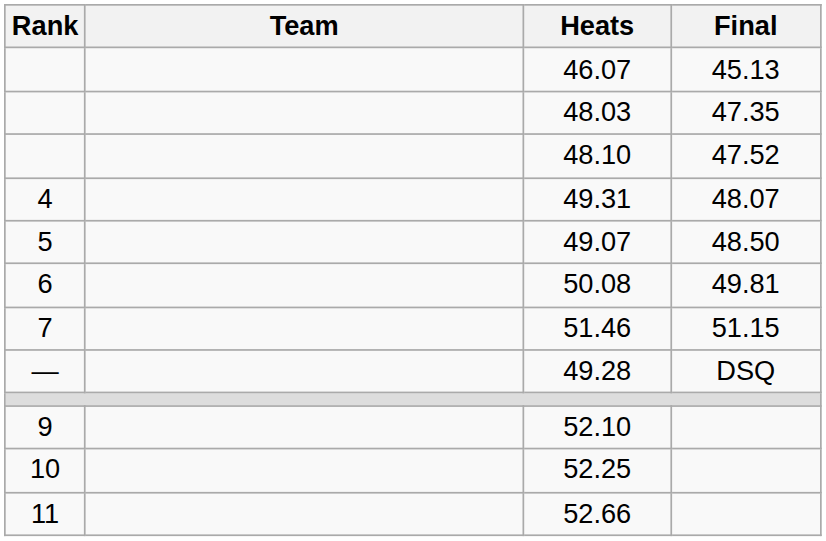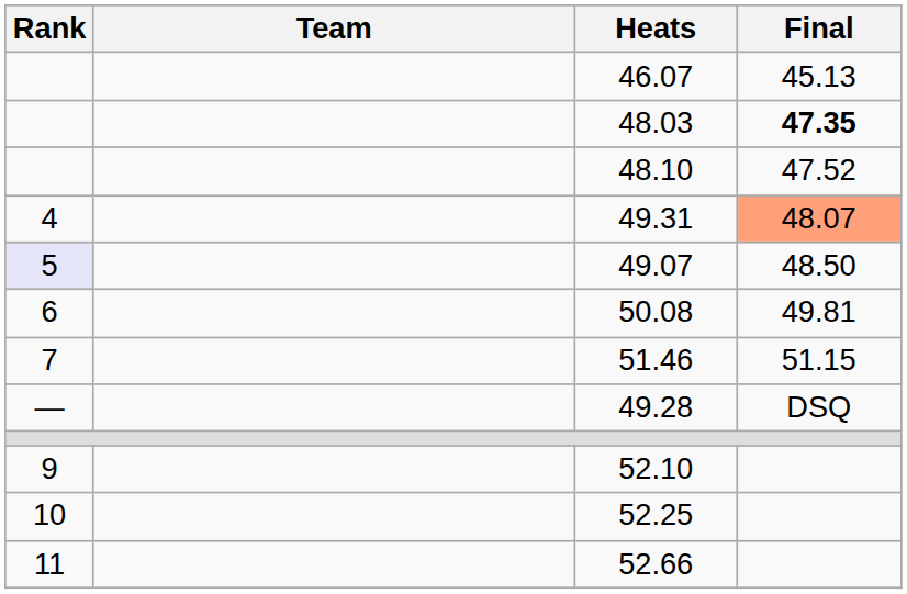48.03 | Final: normal -> bold
49.31 | Final: no background -> lightsalmon background
49.07 | Rank: no background -> lavender background
